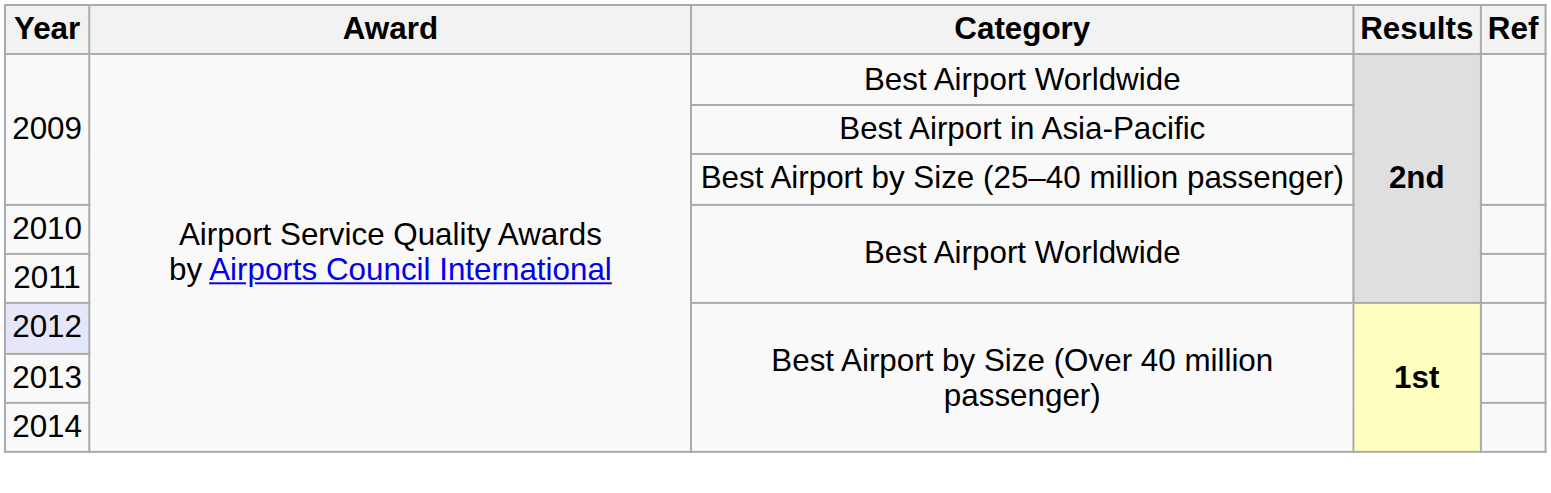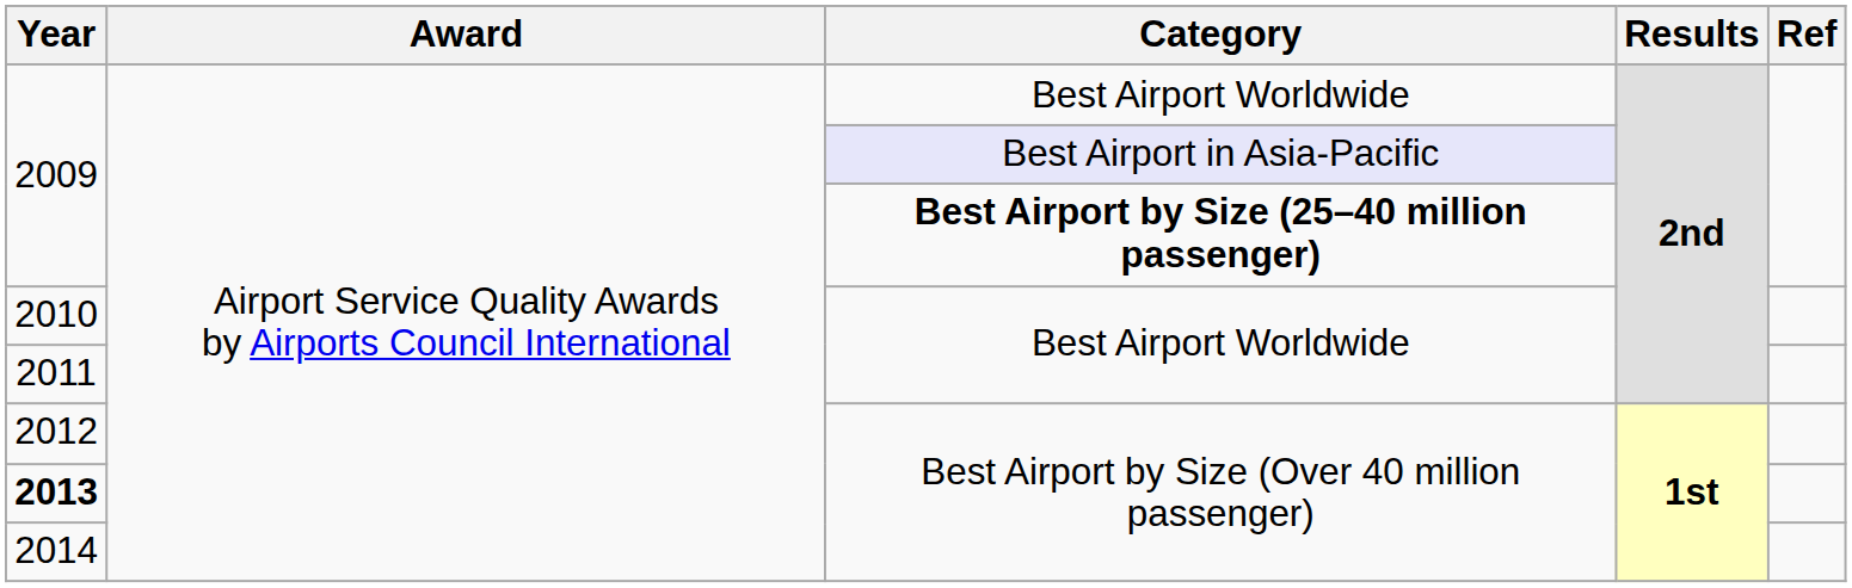2009 / Best Airport in Asia-Pacific | Category: no background -> lavender background
2009 / Best Airport by Size (25–40 million passenger) | Category: normal -> bold
2012 | Year: lavender background -> no background
2013 | Year: normal -> bold
